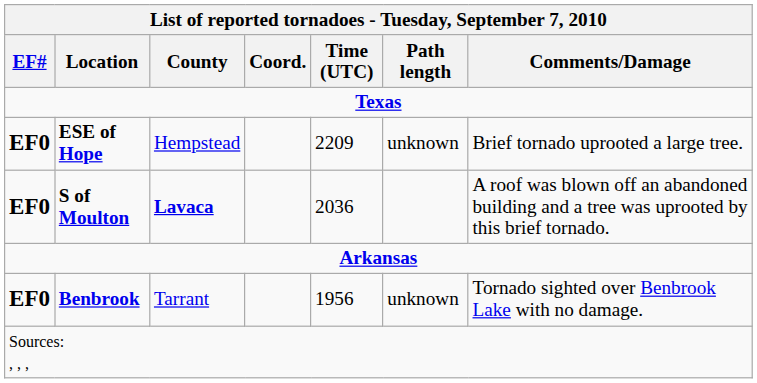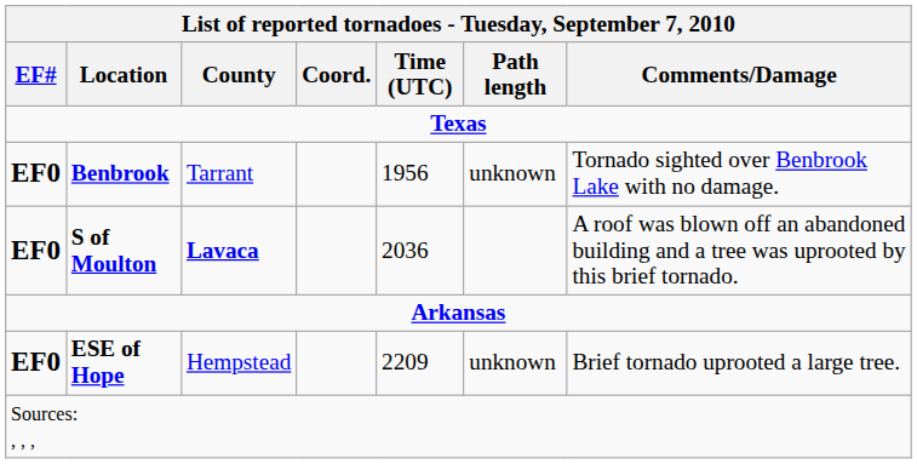rows swapped: Benbrook <-> ESE of Hope
